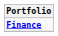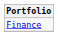row 2 | column 1: bold -> normal
